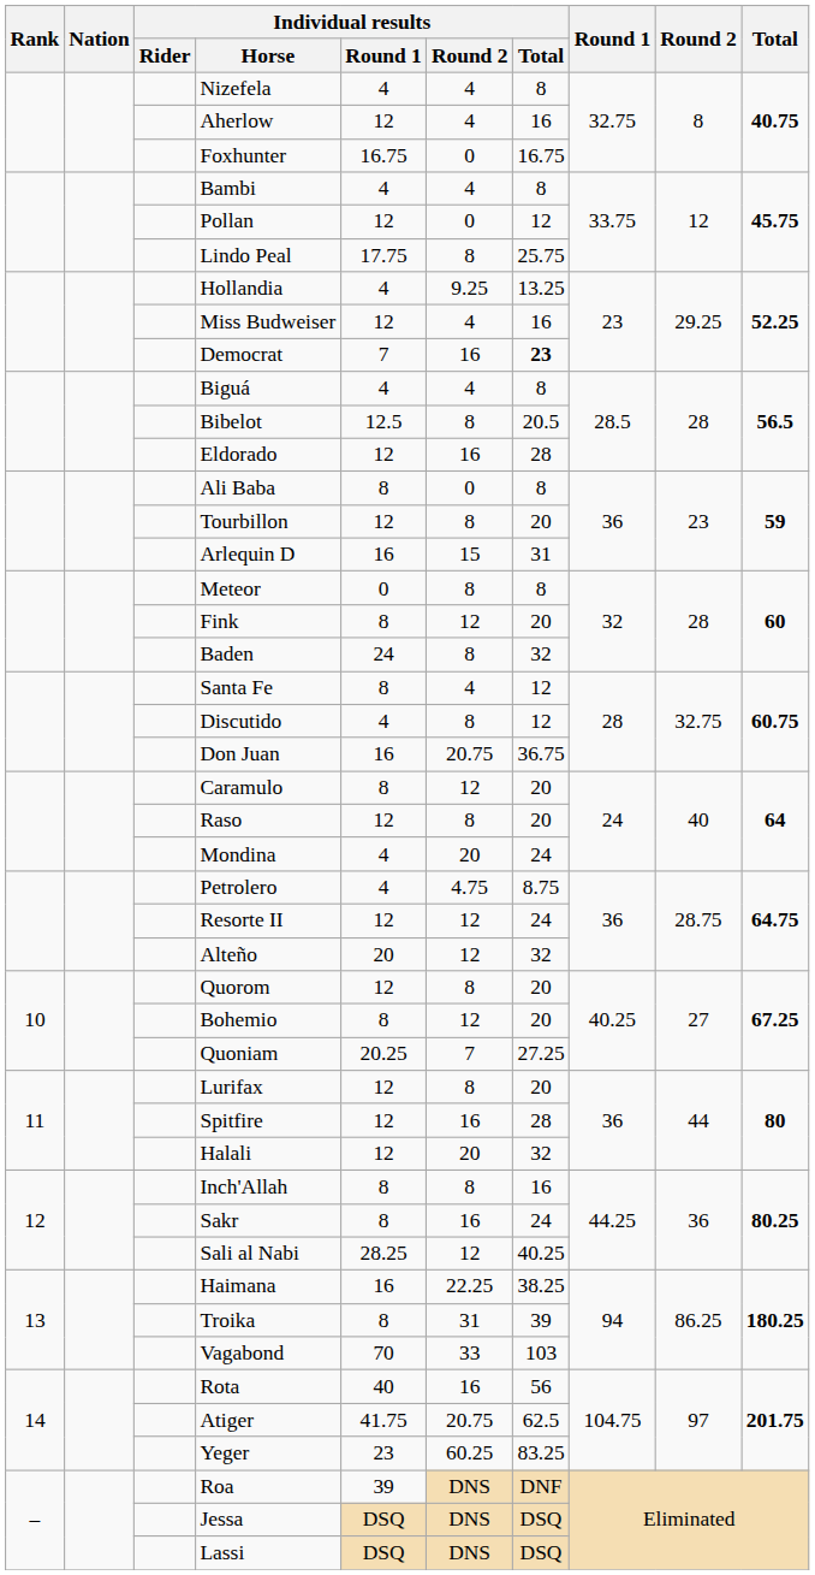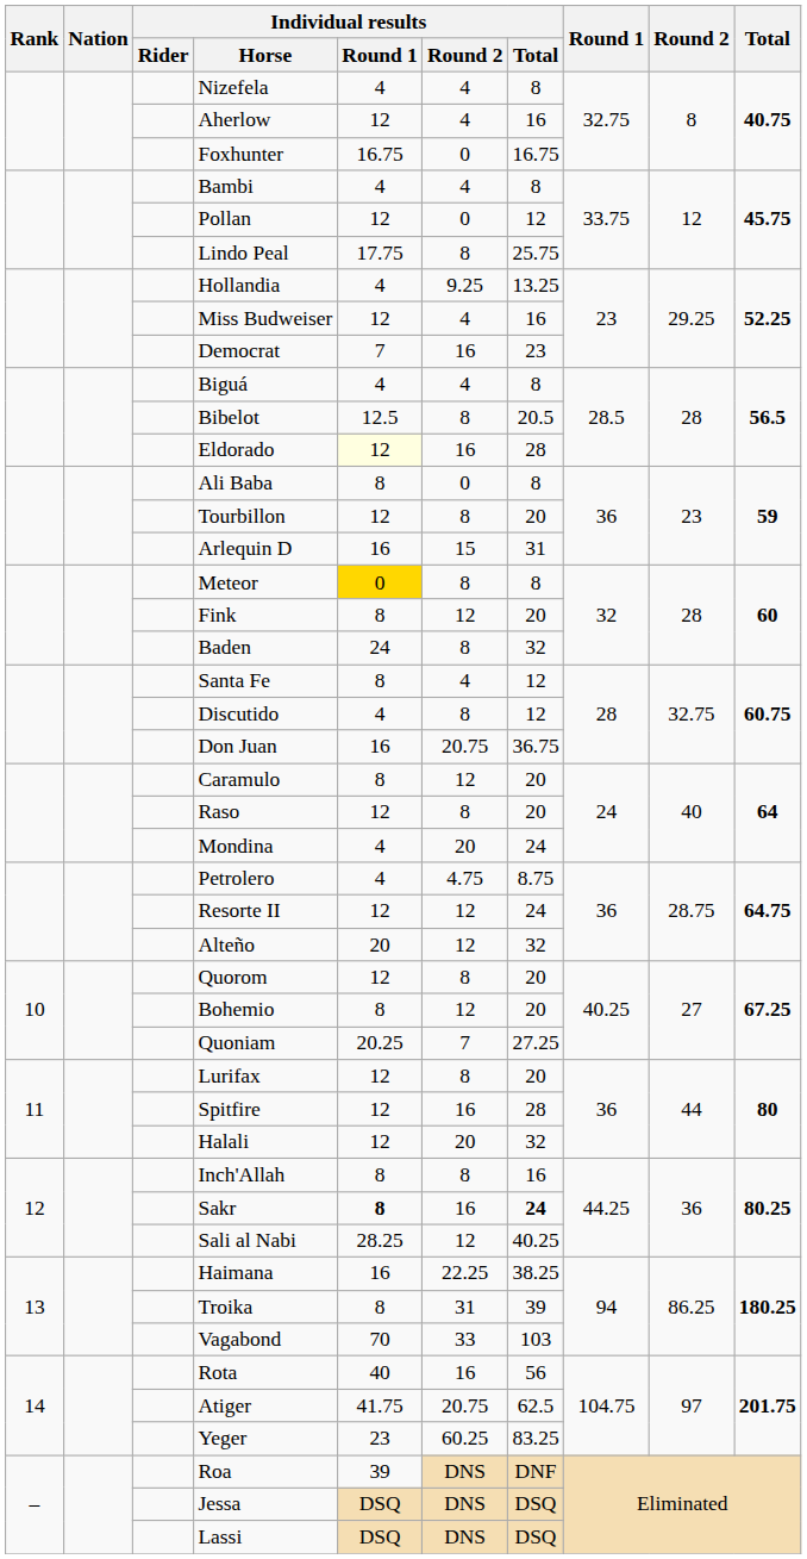Democrat | Individual results / Total: bold -> normal
Eldorado | Individual results / Round 1: no background -> lightyellow background
Meteor | Individual results / Round 1: no background -> gold background
Sakr | Individual results / Round 1: normal -> bold
Sakr | Individual results / Total: normal -> bold
